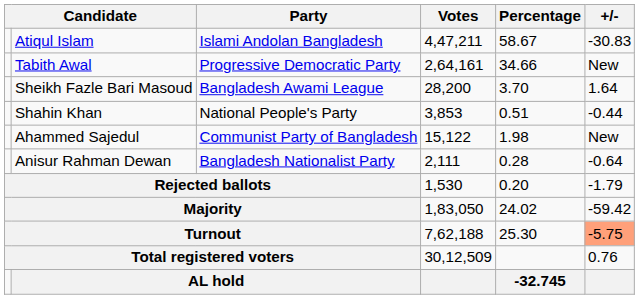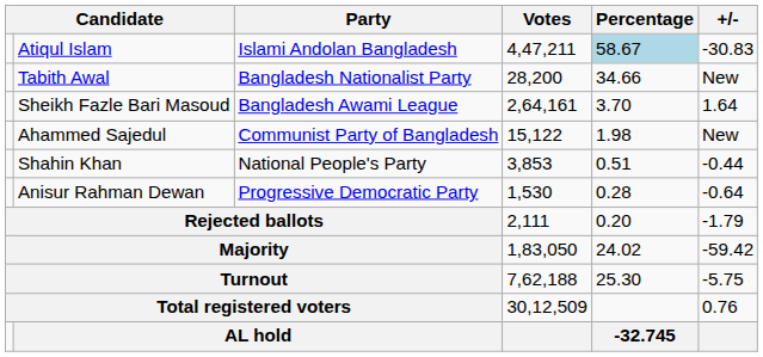Atiqul Islam | Percentage: no background -> lightblue background
Tabith Awal | Party: Progressive Democratic Party -> Bangladesh Nationalist Party
Tabith Awal | Votes: 2,64,161 -> 28,200
Sheikh Fazle Bari Masoud | Votes: 28,200 -> 2,64,161
rows swapped: Ahammed Sajedul <-> Shahin Khan
Anisur Rahman Dewan | Party: Bangladesh Nationalist Party -> Progressive Democratic Party
Anisur Rahman Dewan | Votes: 2,111 -> 1,530
Rejected ballots | Votes: 1,530 -> 2,111
Turnout | +/-: lightsalmon background -> no background
